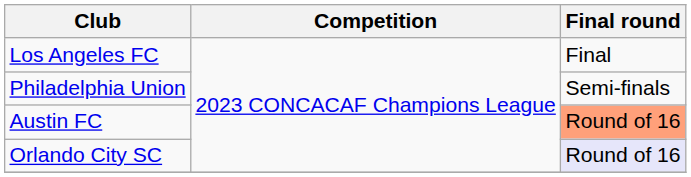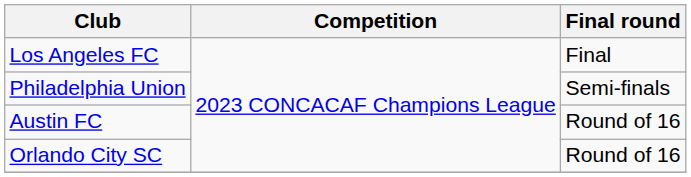Austin FC | Final round: lightsalmon background -> no background
Orlando City SC | Final round: lavender background -> no background
